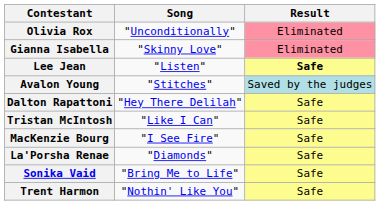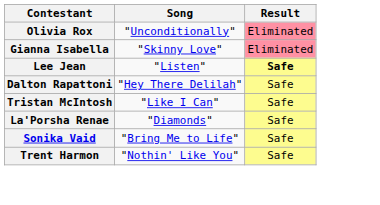- row: Avalon Young | "Stitches" | Saved by the judges
- row: MacKenzie Bourg | "I See Fire" | Safe
